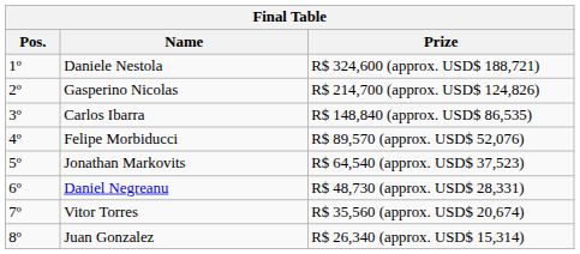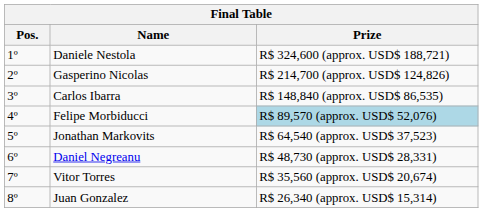Felipe Morbiducci | Prize: no background -> lightblue background
